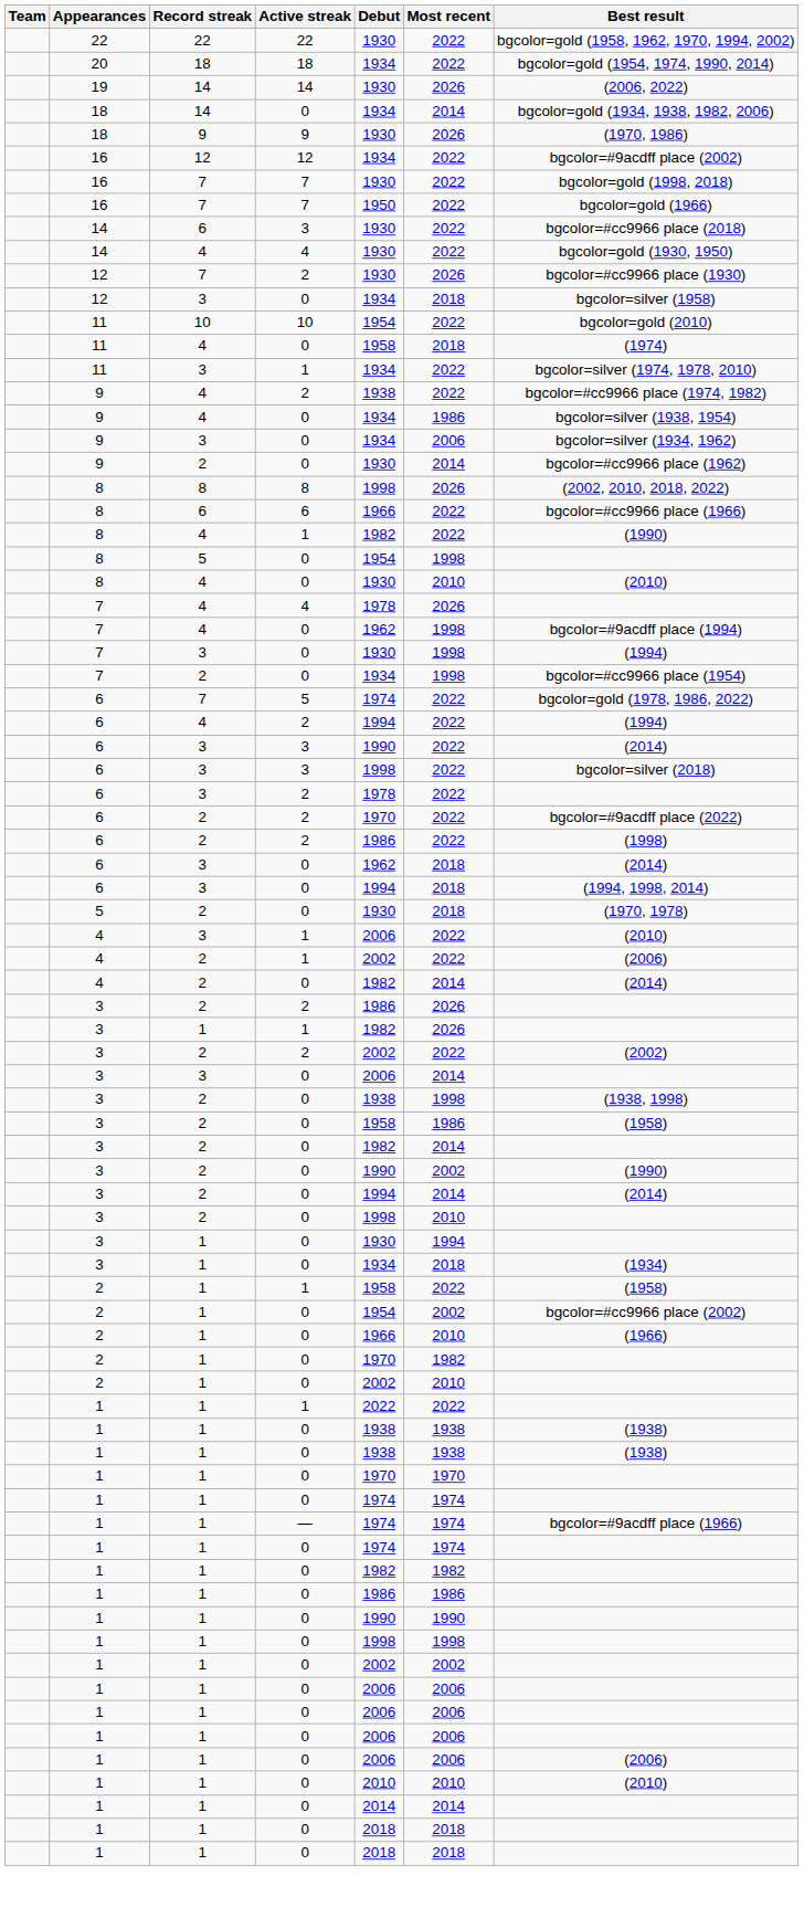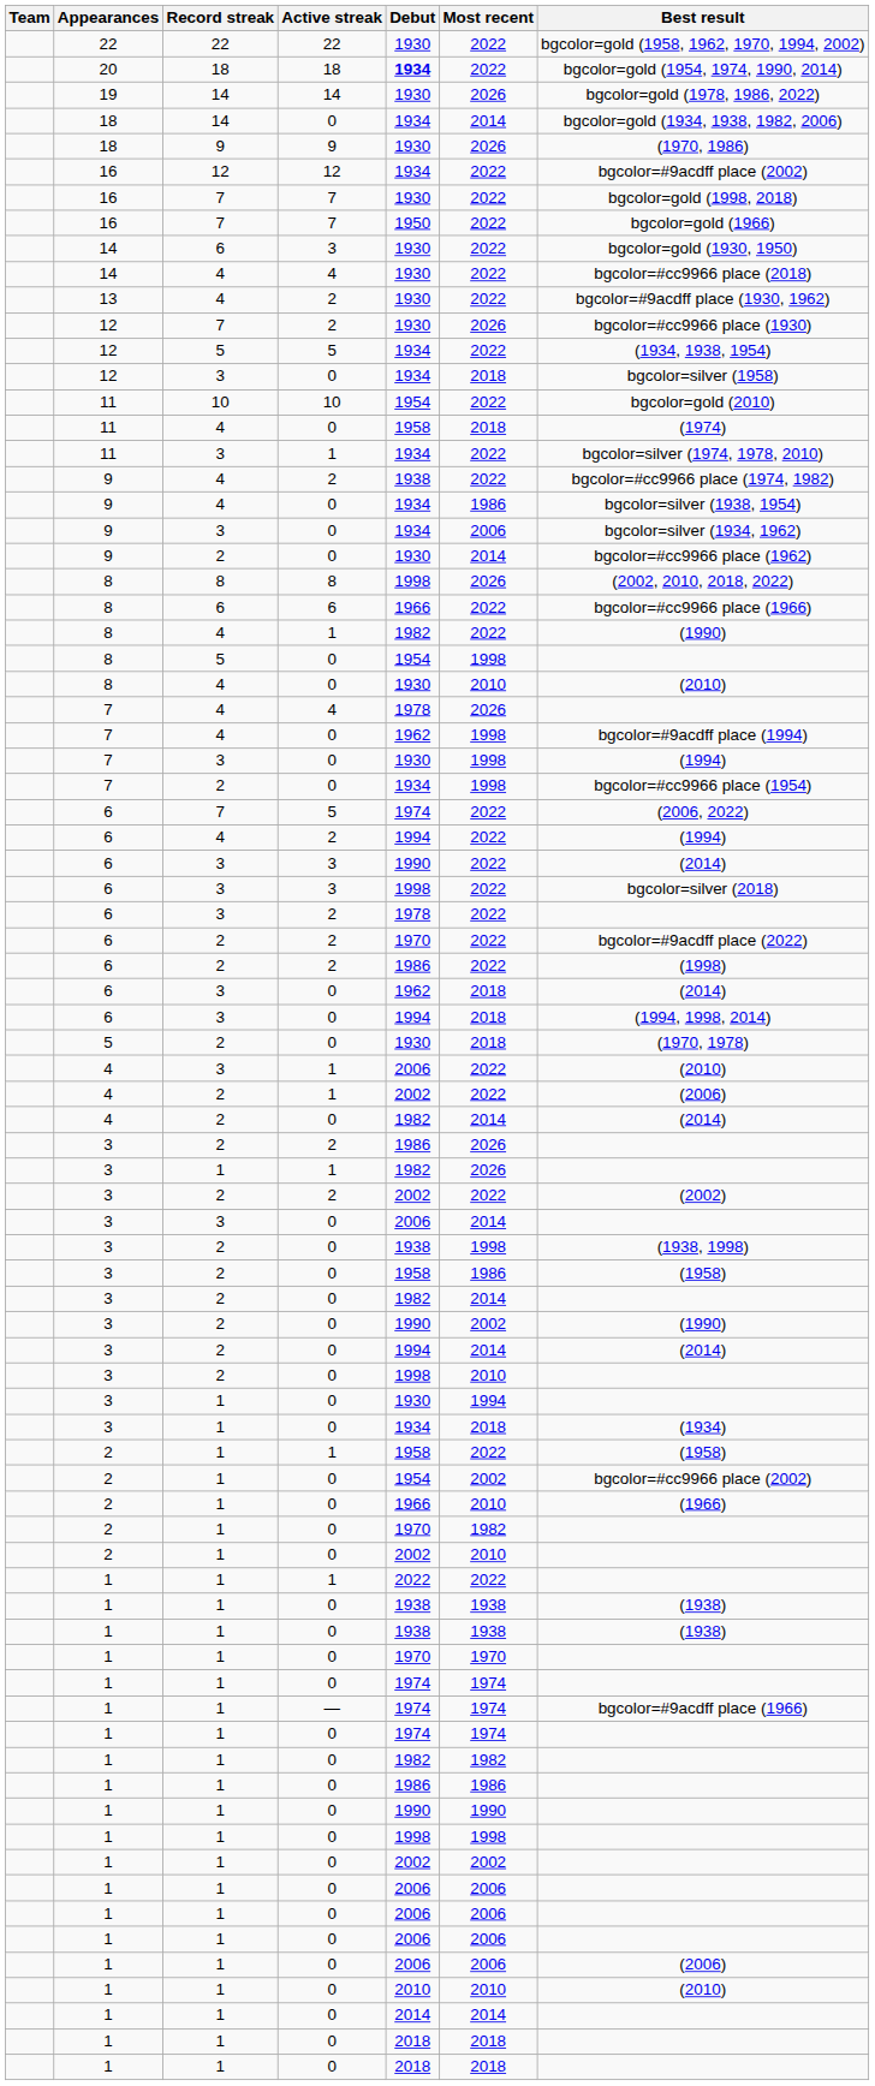20 | Debut: normal -> bold
19 | Best result: (2006, 2022) -> bgcolor=gold (1978, 1986, 2022)
14 / 3 | Best result: bgcolor=#cc9966 place (2018) -> bgcolor=gold (1930, 1950)
14 / 4 | Best result: bgcolor=gold (1930, 1950) -> bgcolor=#cc9966 place (2018)
+ row: 13 | 4 | 2 | 1930 | 2022 | bgcolor=#9acdff place (1930, 1962)
+ row: 12 | 5 | 5 | 1934 | 2022 | (1934, 1938, 1954)
6 / 5 | Best result: bgcolor=gold (1978, 1986, 2022) -> (2006, 2022)
